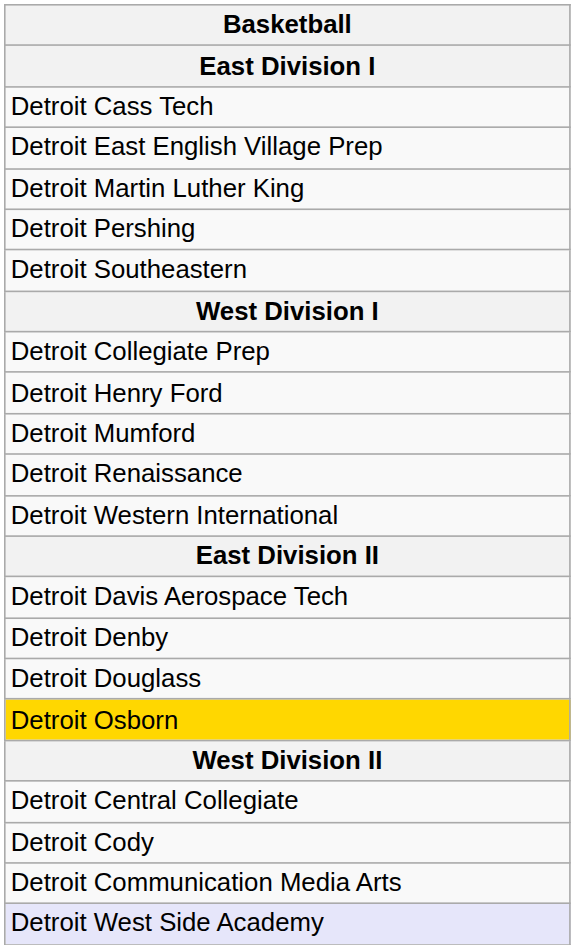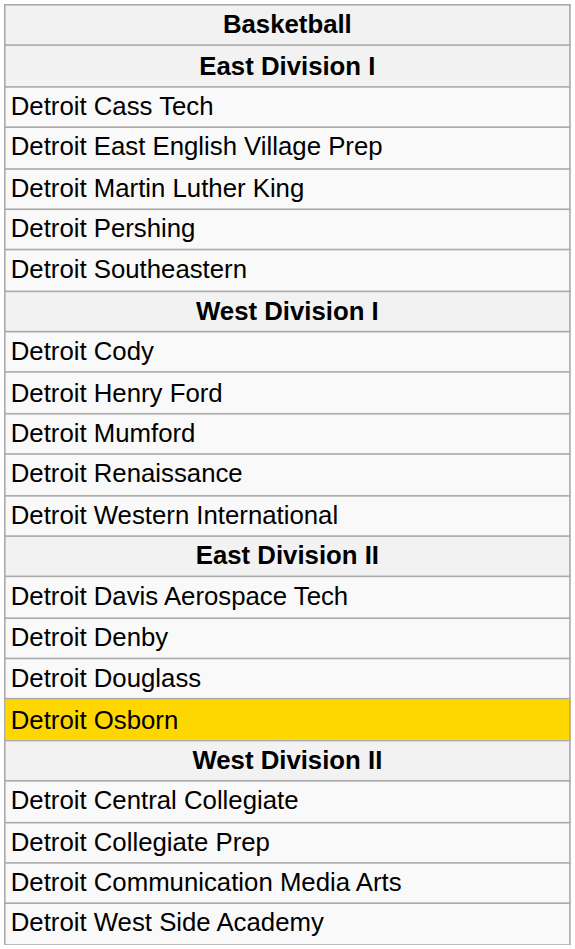row 9 | column 1: Detroit Collegiate Prep -> Detroit Cody
row 21 | column 1: Detroit Cody -> Detroit Collegiate Prep
row 23 | column 1: lavender background -> no background
